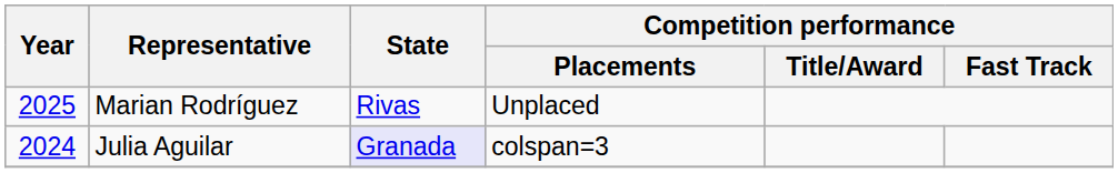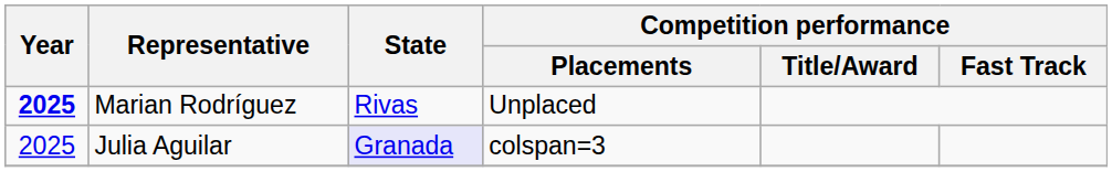Marian Rodríguez | Year: normal -> bold
Julia Aguilar | Year: 2024 -> 2025
